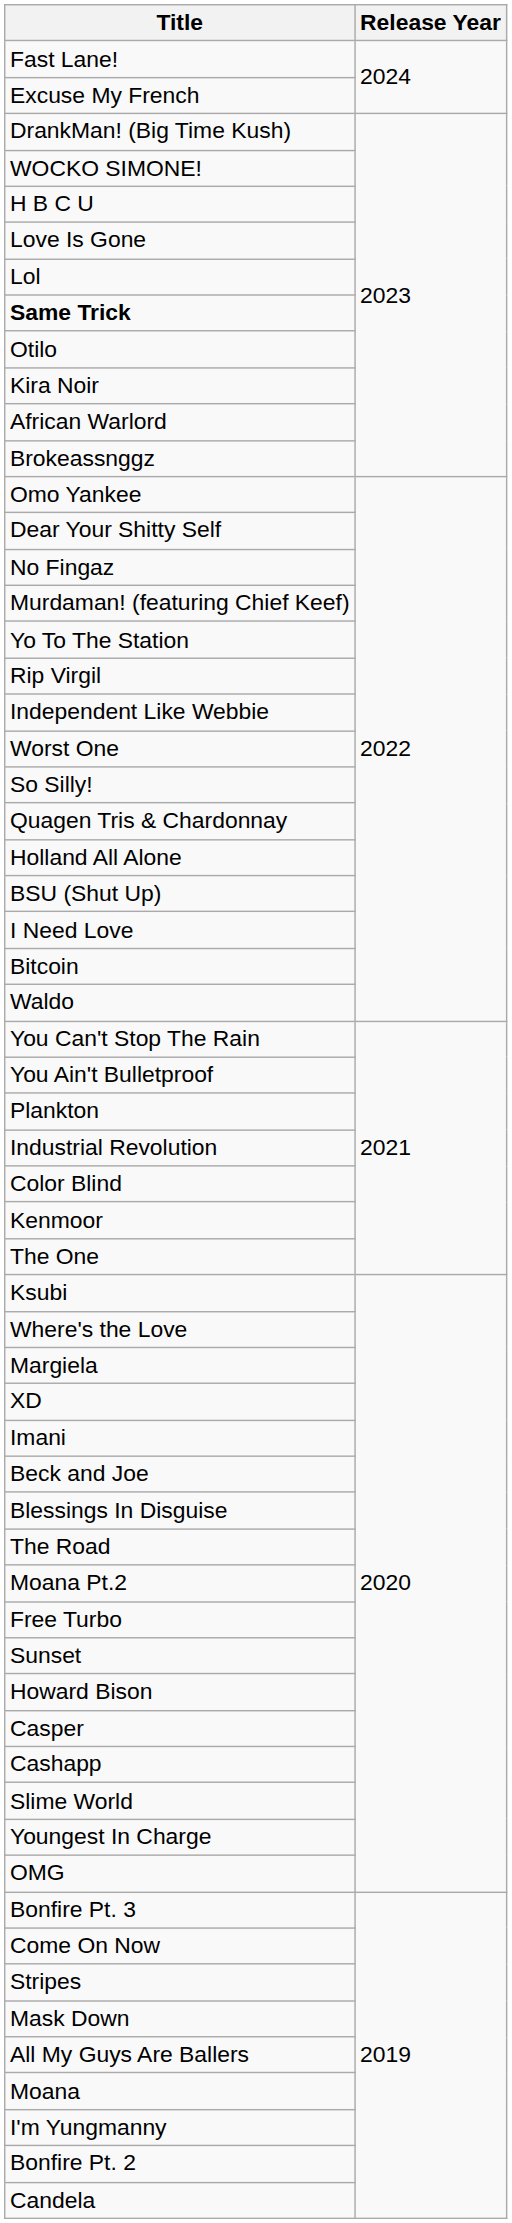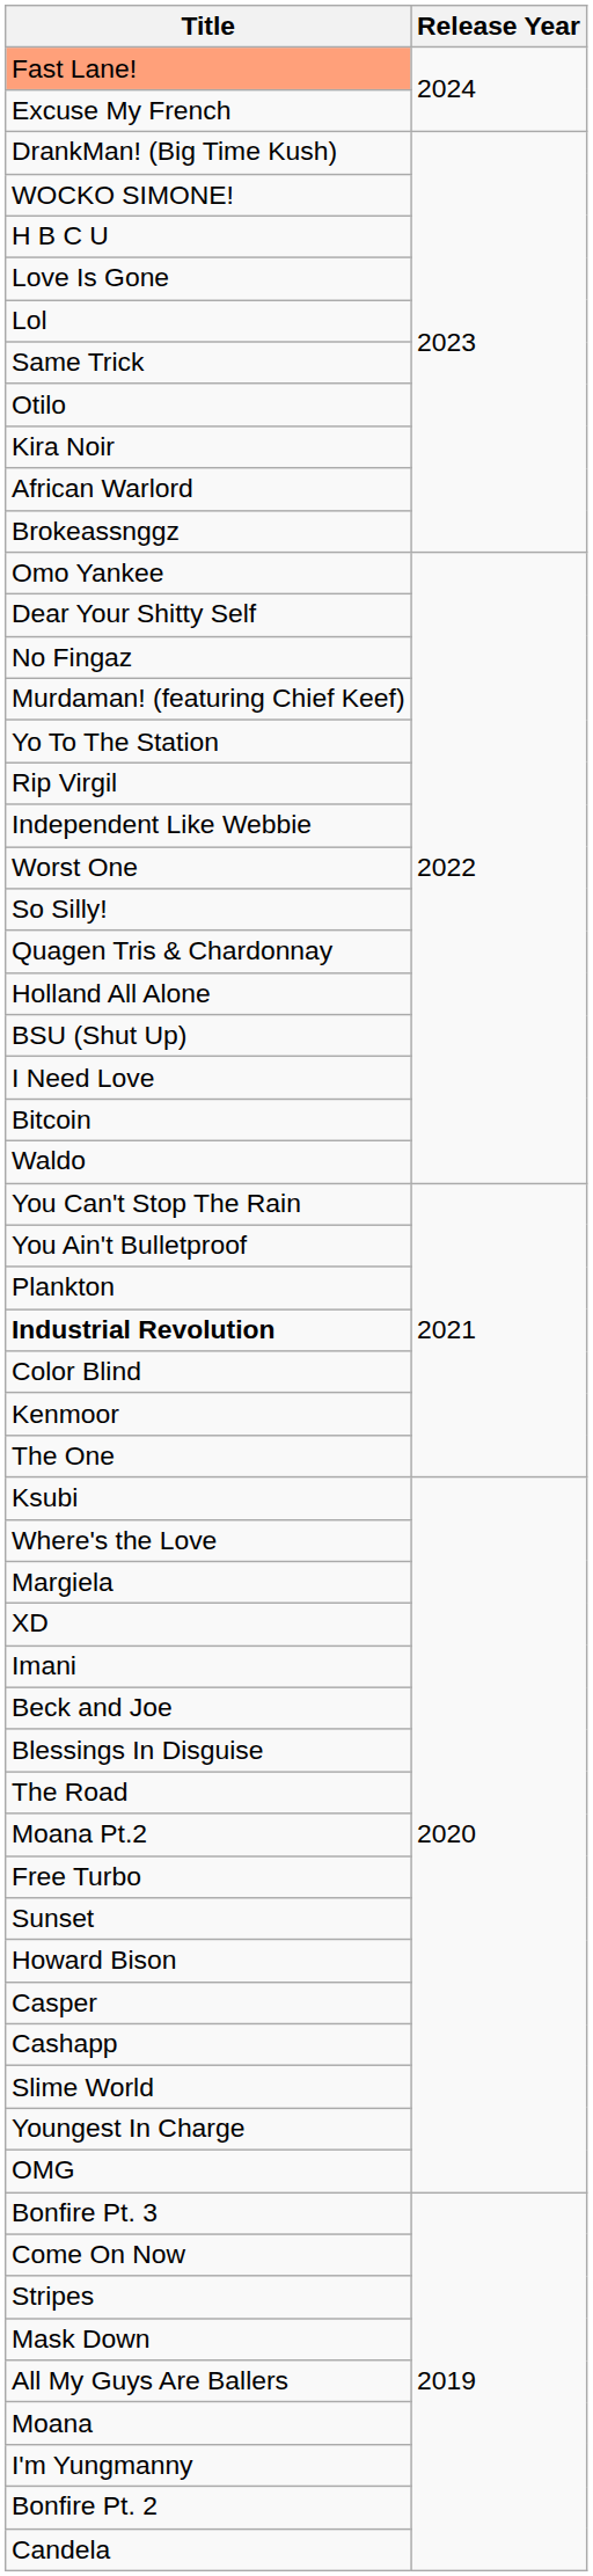Fast Lane! | Title: no background -> lightsalmon background
Same Trick | Title: bold -> normal
Industrial Revolution | Title: normal -> bold
